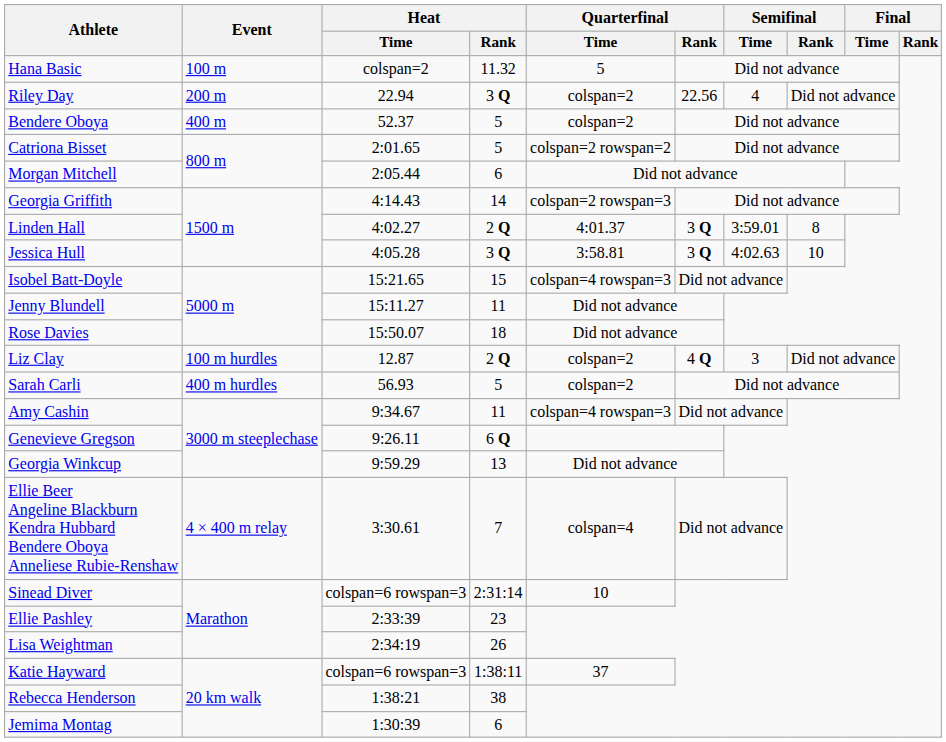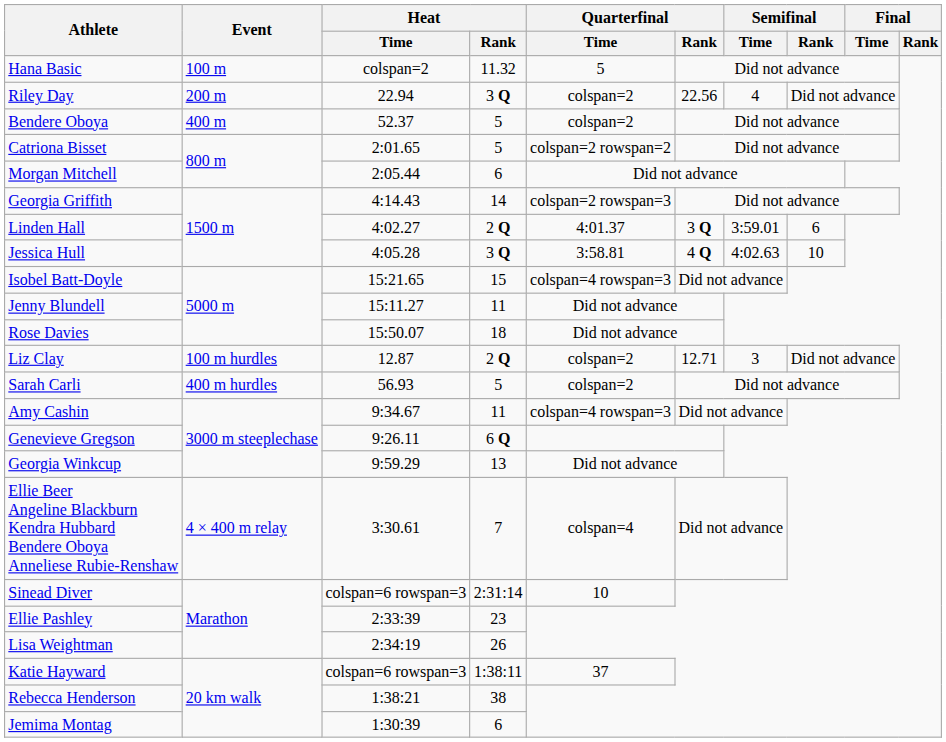Linden Hall | Semifinal / Rank: 8 -> 6
Jessica Hull | Quarterfinal / Rank: 3 Q -> 4 Q
Liz Clay | Quarterfinal / Rank: 4 Q -> 12.71
